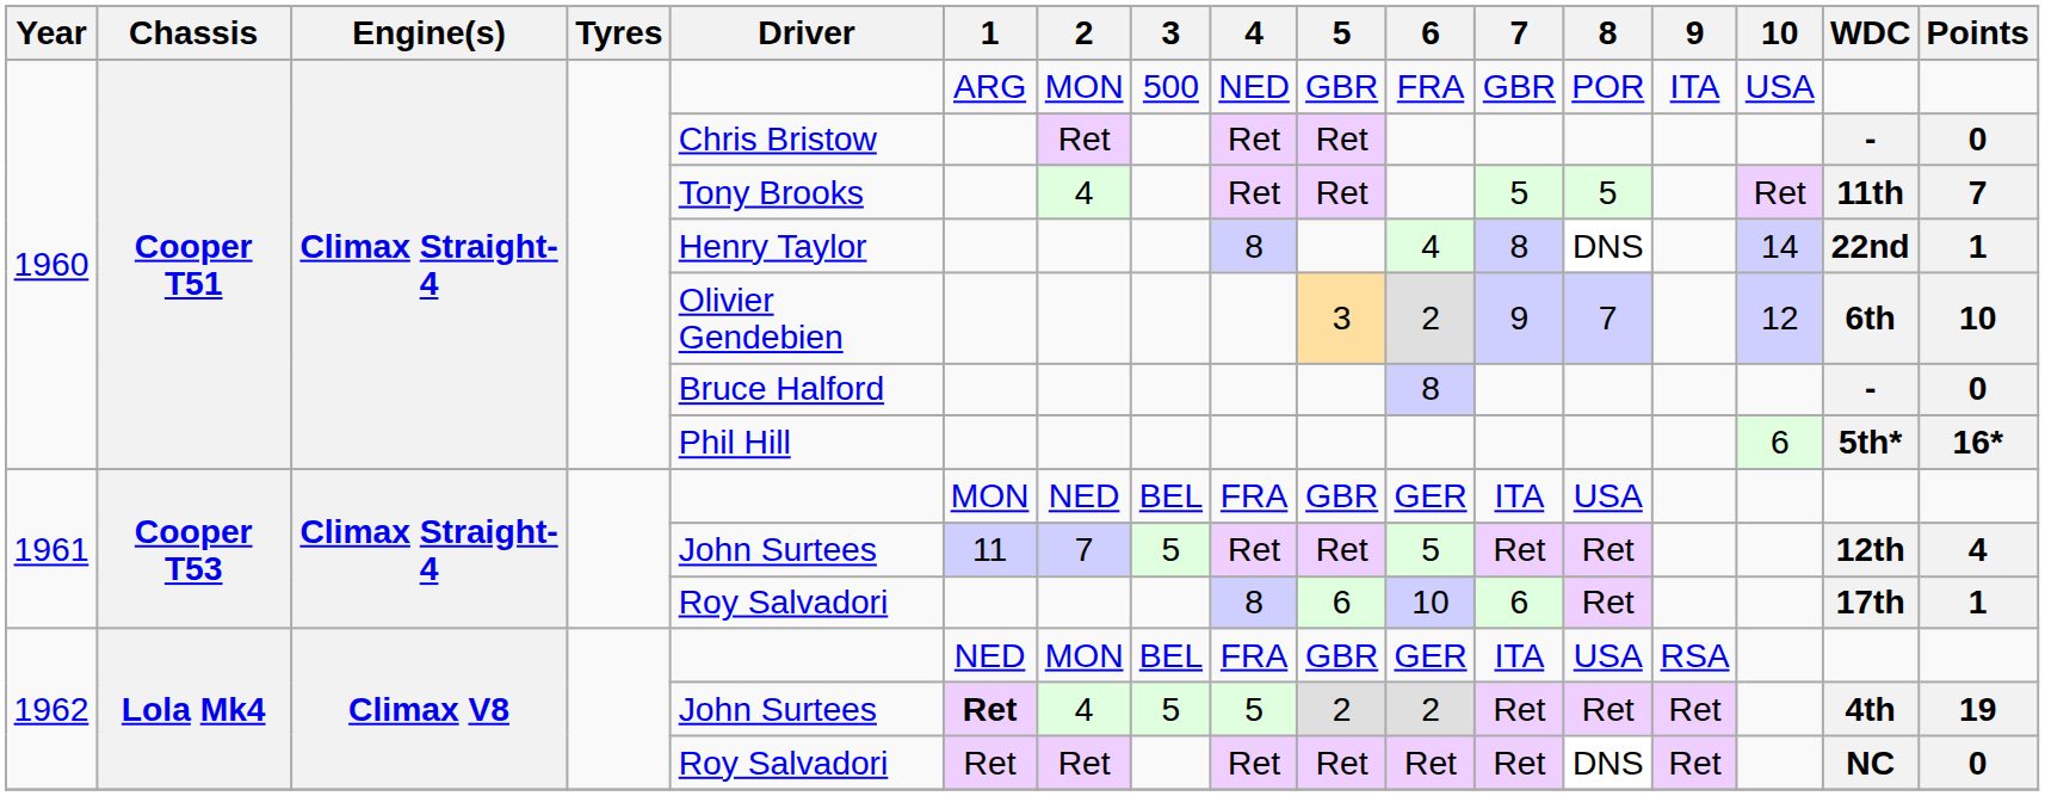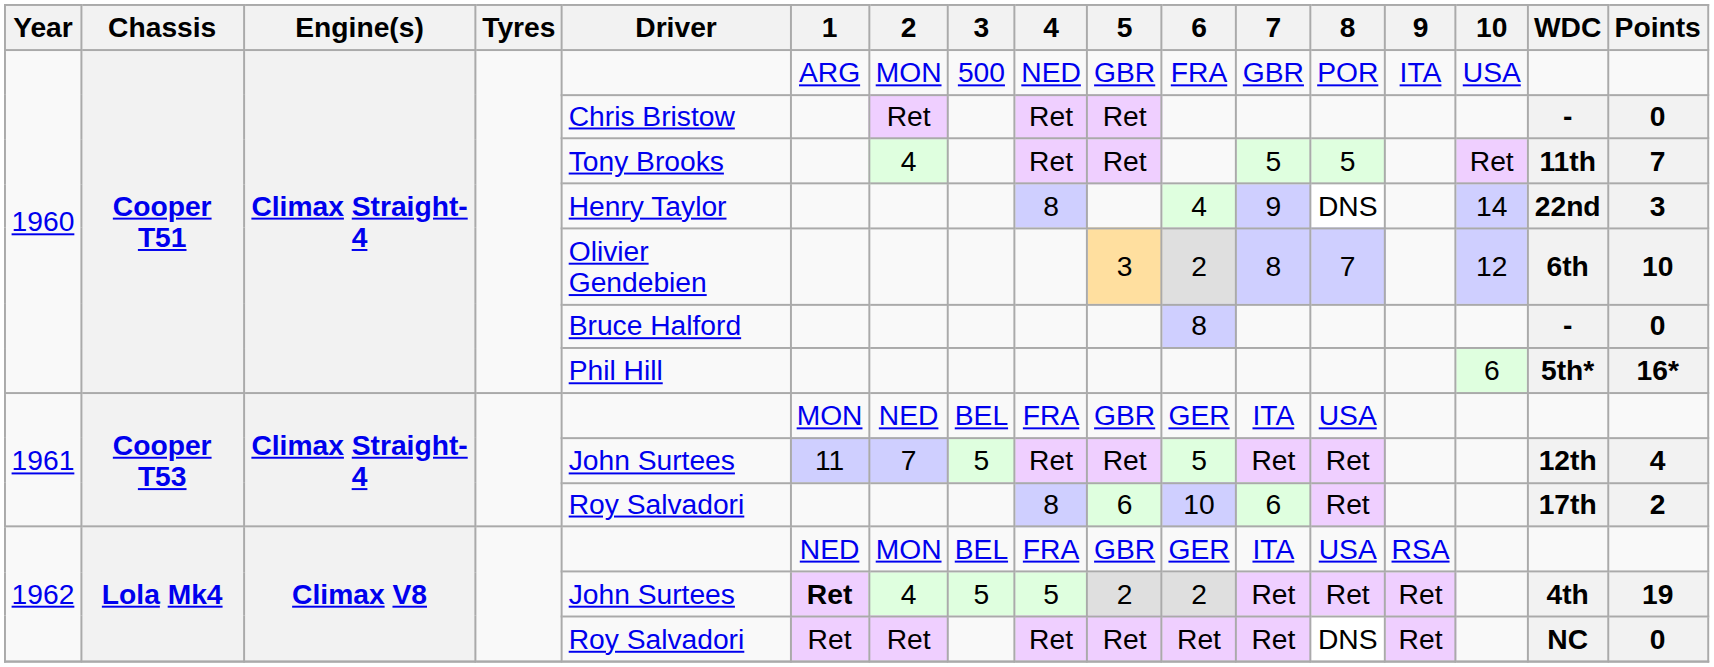row 5 | 7: 8 -> 9
row 5 | Points: 1 -> 3
row 6 | 7: 9 -> 8
row 11 | Points: 1 -> 2
